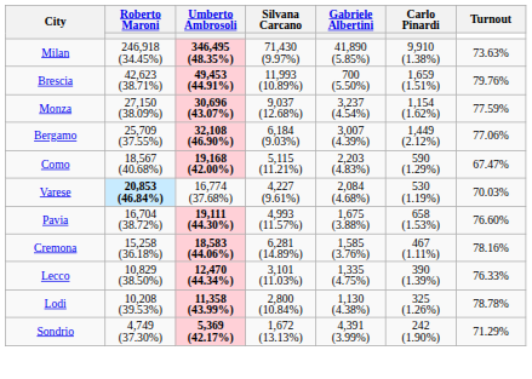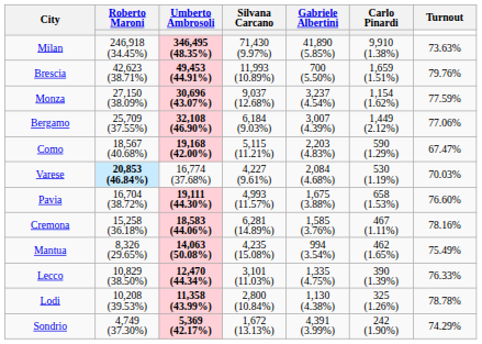+ row: Mantua | 8,326 (29.65%) | 14,063 (50.08%) | 4,235 (15.08%) | 994 (3.54%) | 462 (1.65%) | 75.49%
Sondrio | Turnout: 71.29% -> 74.29%
